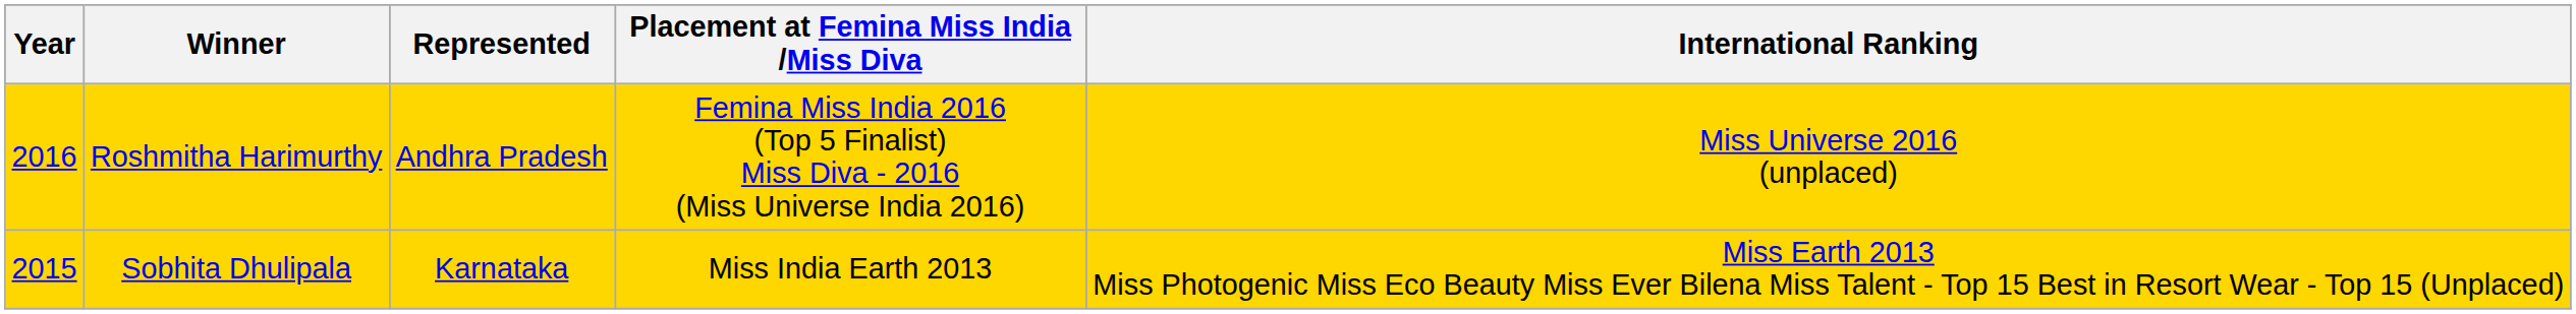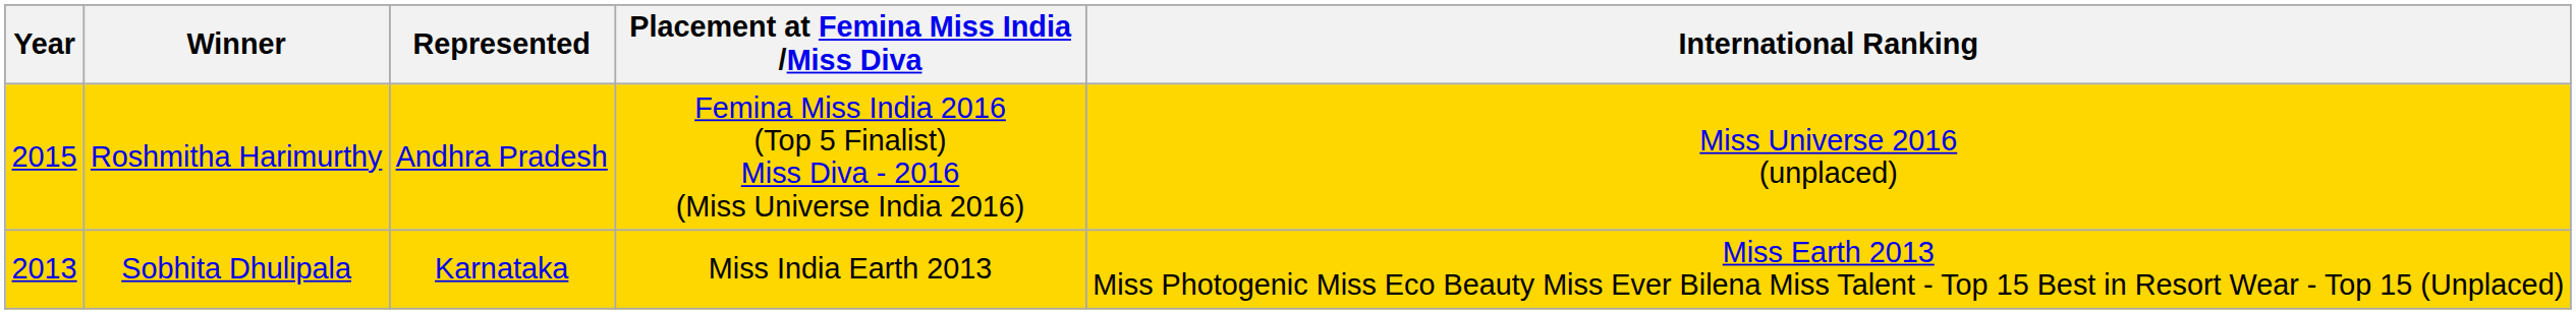Roshmitha Harimurthy | Year: 2016 -> 2015
Sobhita Dhulipala | Year: 2015 -> 2013
